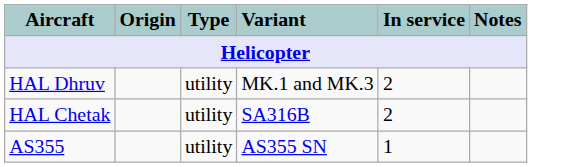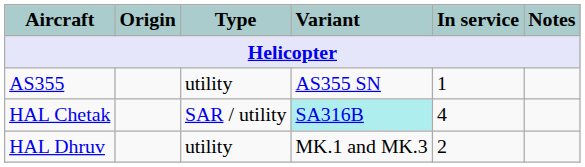rows swapped: HAL Dhruv <-> AS355
HAL Chetak | Type: utility -> SAR / utility
HAL Chetak | Variant: no background -> paleturquoise background
HAL Chetak | In service: 2 -> 4
